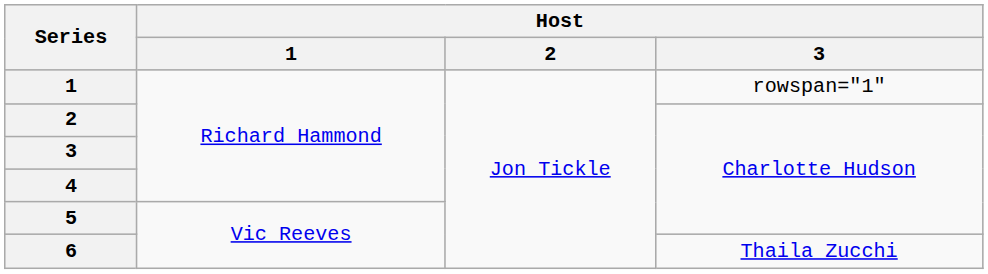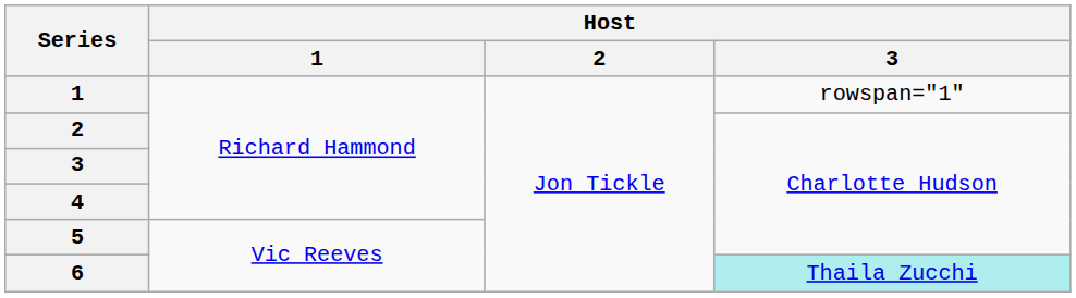6 | Host / 3: no background -> paleturquoise background
